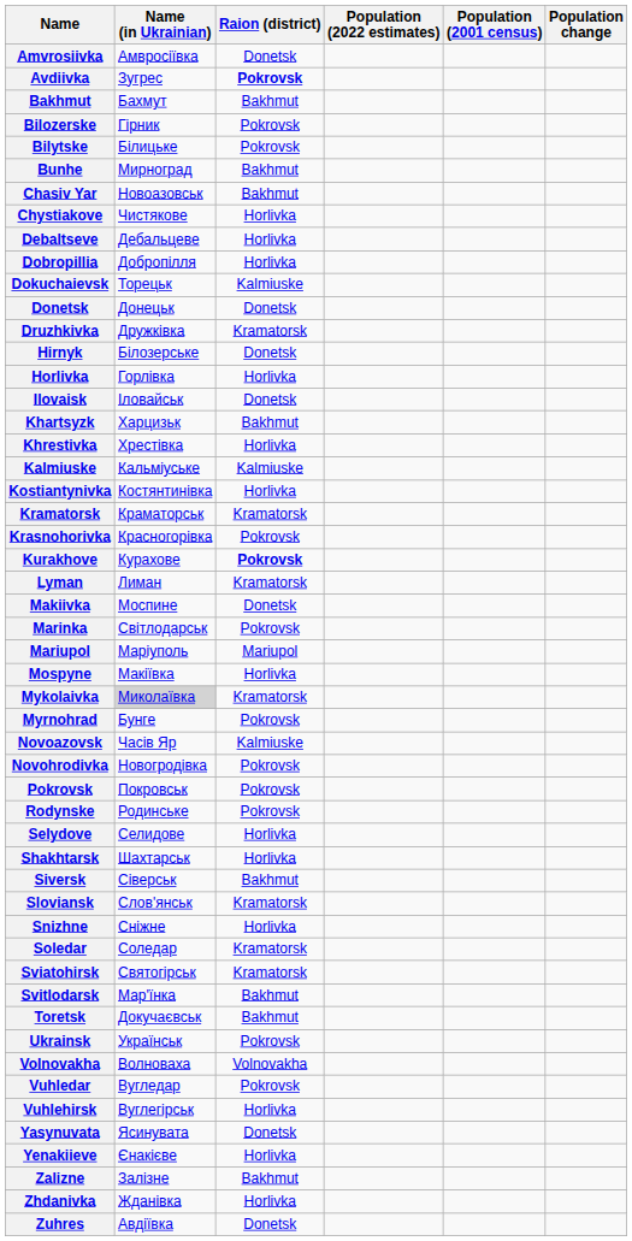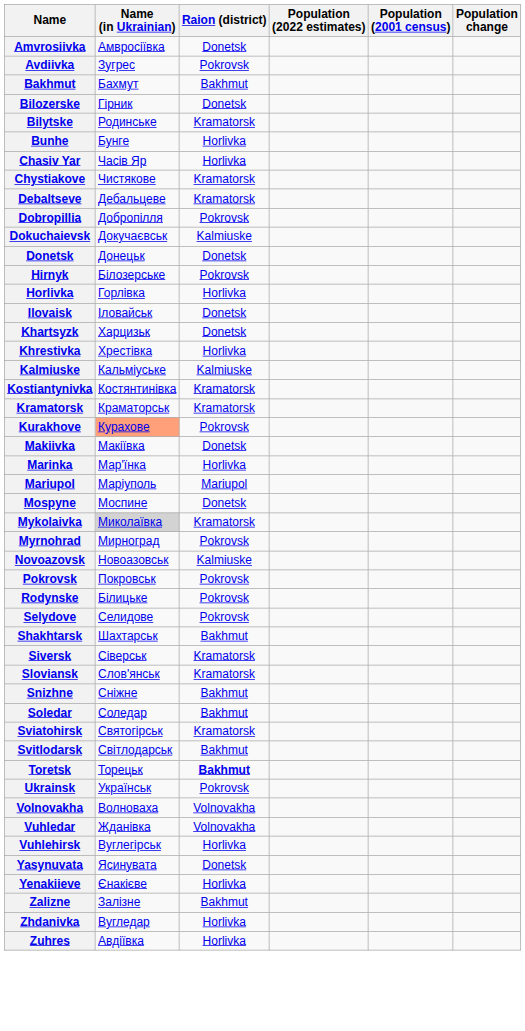Avdiivka | Raion (district): bold -> normal
Bilozerske | Raion (district): Pokrovsk -> Donetsk
Bilytske | Name (in Ukrainian): Білицьке -> Родинське
Bilytske | Raion (district): Pokrovsk -> Kramatorsk
Bunhe | Name (in Ukrainian): Мирноград -> Бунге
Bunhe | Raion (district): Bakhmut -> Horlivka
Chasiv Yar | Name (in Ukrainian): Новоазовськ -> Часів Яр
Chasiv Yar | Raion (district): Bakhmut -> Horlivka
Chystiakove | Raion (district): Horlivka -> Kramatorsk
Debaltseve | Raion (district): Horlivka -> Kramatorsk
Dobropillia | Raion (district): Horlivka -> Pokrovsk
Dokuchaievsk | Name (in Ukrainian): Торецьк -> Докучаєвськ
- row: Druzhkivka | Дружківка | Kramatorsk
Hirnyk | Raion (district): Donetsk -> Pokrovsk
Khartsyzk | Raion (district): Bakhmut -> Donetsk
Kostiantynivka | Raion (district): Horlivka -> Kramatorsk
- row: Krasnohorivka | Красногорівка | Pokrovsk
Kurakhove | Name (in Ukrainian): no background -> lightsalmon background
Kurakhove | Raion (district): bold -> normal
- row: Lyman | Лиман | Kramatorsk
Makiivka | Name (in Ukrainian): Моспине -> Макіївка
Marinka | Name (in Ukrainian): Світлодарськ -> Мар'їнка
Marinka | Raion (district): Pokrovsk -> Horlivka
Mospyne | Name (in Ukrainian): Макіївка -> Моспине
Mospyne | Raion (district): Horlivka -> Donetsk
Myrnohrad | Name (in Ukrainian): Бунге -> Мирноград
Novoazovsk | Name (in Ukrainian): Часів Яр -> Новоазовськ
- row: Novohrodivka | Новогродівка | Pokrovsk
Rodynske | Name (in Ukrainian): Родинське -> Білицьке
Selydove | Raion (district): Horlivka -> Pokrovsk
Shakhtarsk | Raion (district): Horlivka -> Bakhmut
Siversk | Raion (district): Bakhmut -> Kramatorsk
Snizhne | Raion (district): Horlivka -> Bakhmut
Soledar | Raion (district): Kramatorsk -> Bakhmut
Svitlodarsk | Name (in Ukrainian): Мар'їнка -> Світлодарськ
Toretsk | Name (in Ukrainian): Докучаєвськ -> Торецьк
Toretsk | Raion (district): normal -> bold
Vuhledar | Name (in Ukrainian): Вугледар -> Жданівка
Vuhledar | Raion (district): Pokrovsk -> Volnovakha
Zhdanivka | Name (in Ukrainian): Жданівка -> Вугледар
Zuhres | Raion (district): Donetsk -> Horlivka
